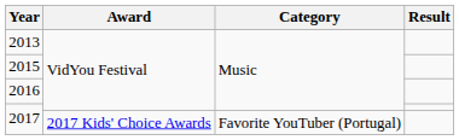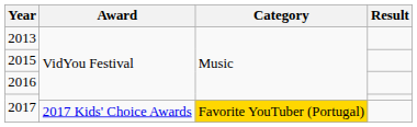2017 / 2017 Kids' Choice Awards | Category: no background -> gold background
